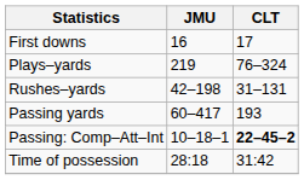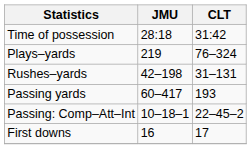rows swapped: First downs <-> Time of possession
Passing: Comp–Att–Int | CLT: bold -> normal
